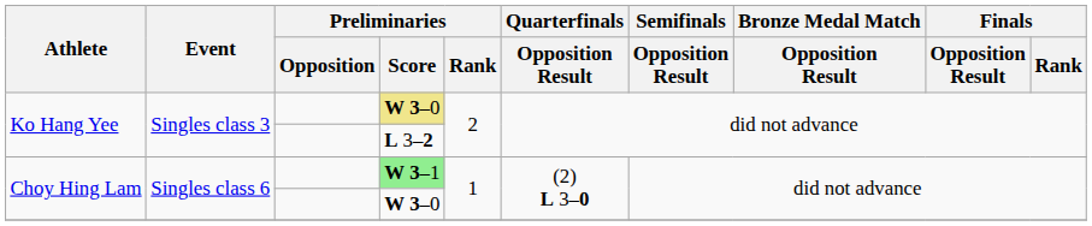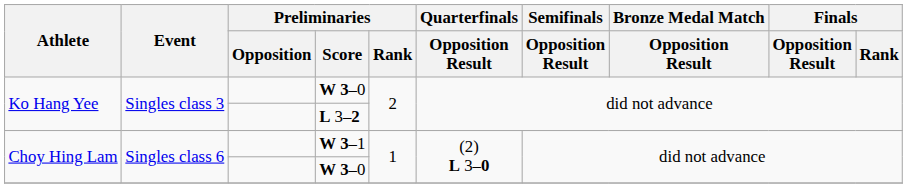Ko Hang Yee / W 3–0 | Preliminaries / Score: khaki background -> no background
W 3–1 | Preliminaries / Score: lightgreen background -> no background
